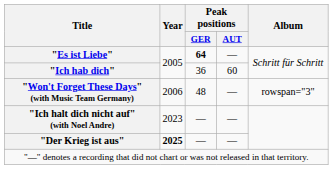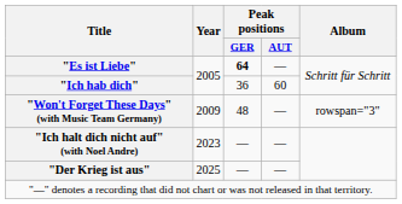"Won't Forget These Days" (with Music Team Germany) | Year: 2006 -> 2009
"Der Krieg ist aus" | Year: bold -> normal
